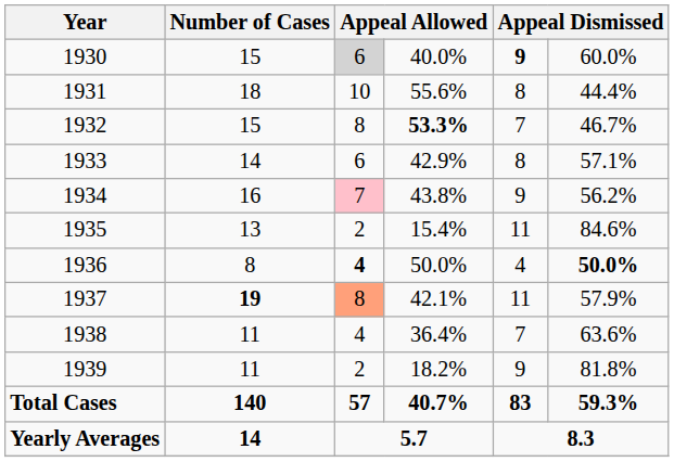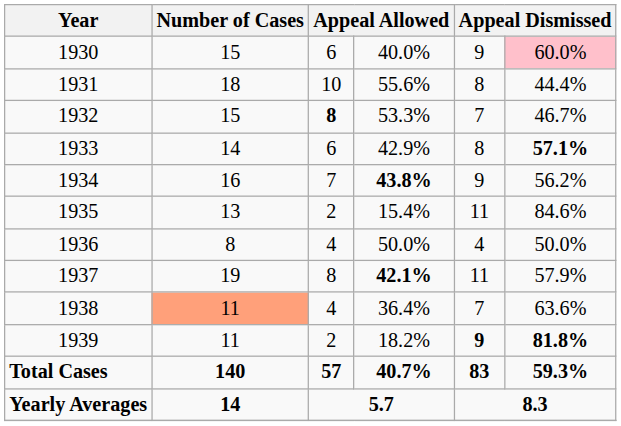1930 | column 3: lightgrey background -> no background
1930 | column 5: bold -> normal
1930 | column 6: no background -> pink background
1932 | column 3: normal -> bold
1932 | column 4: bold -> normal
1933 | column 6: normal -> bold
1934 | column 3: pink background -> no background
1934 | column 4: normal -> bold
1936 | column 3: bold -> normal
1936 | column 6: bold -> normal
1937 | Number of Cases: bold -> normal
1937 | column 3: lightsalmon background -> no background
1937 | column 4: normal -> bold
1938 | Number of Cases: no background -> lightsalmon background
1939 | column 5: normal -> bold
1939 | column 6: normal -> bold
